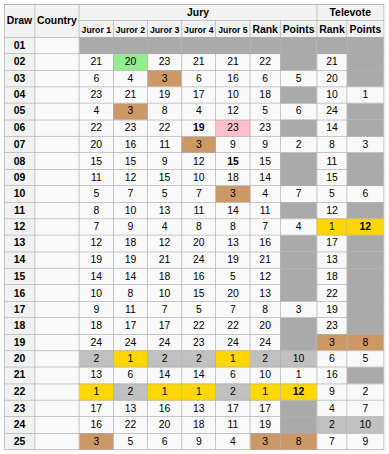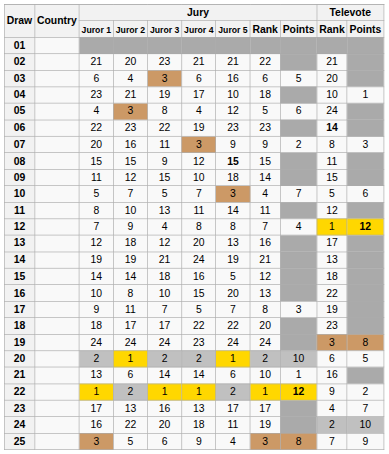02 | Jury / Juror 2: lightgreen background -> no background
06 | Jury / Juror 4: bold -> normal
06 | Jury / Juror 5: pink background -> no background
06 | Televote / Rank: normal -> bold
